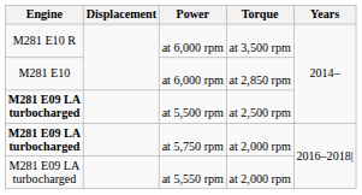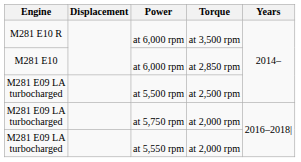at 5,500 rpm | Engine: bold -> normal
at 5,750 rpm | Engine: bold -> normal
